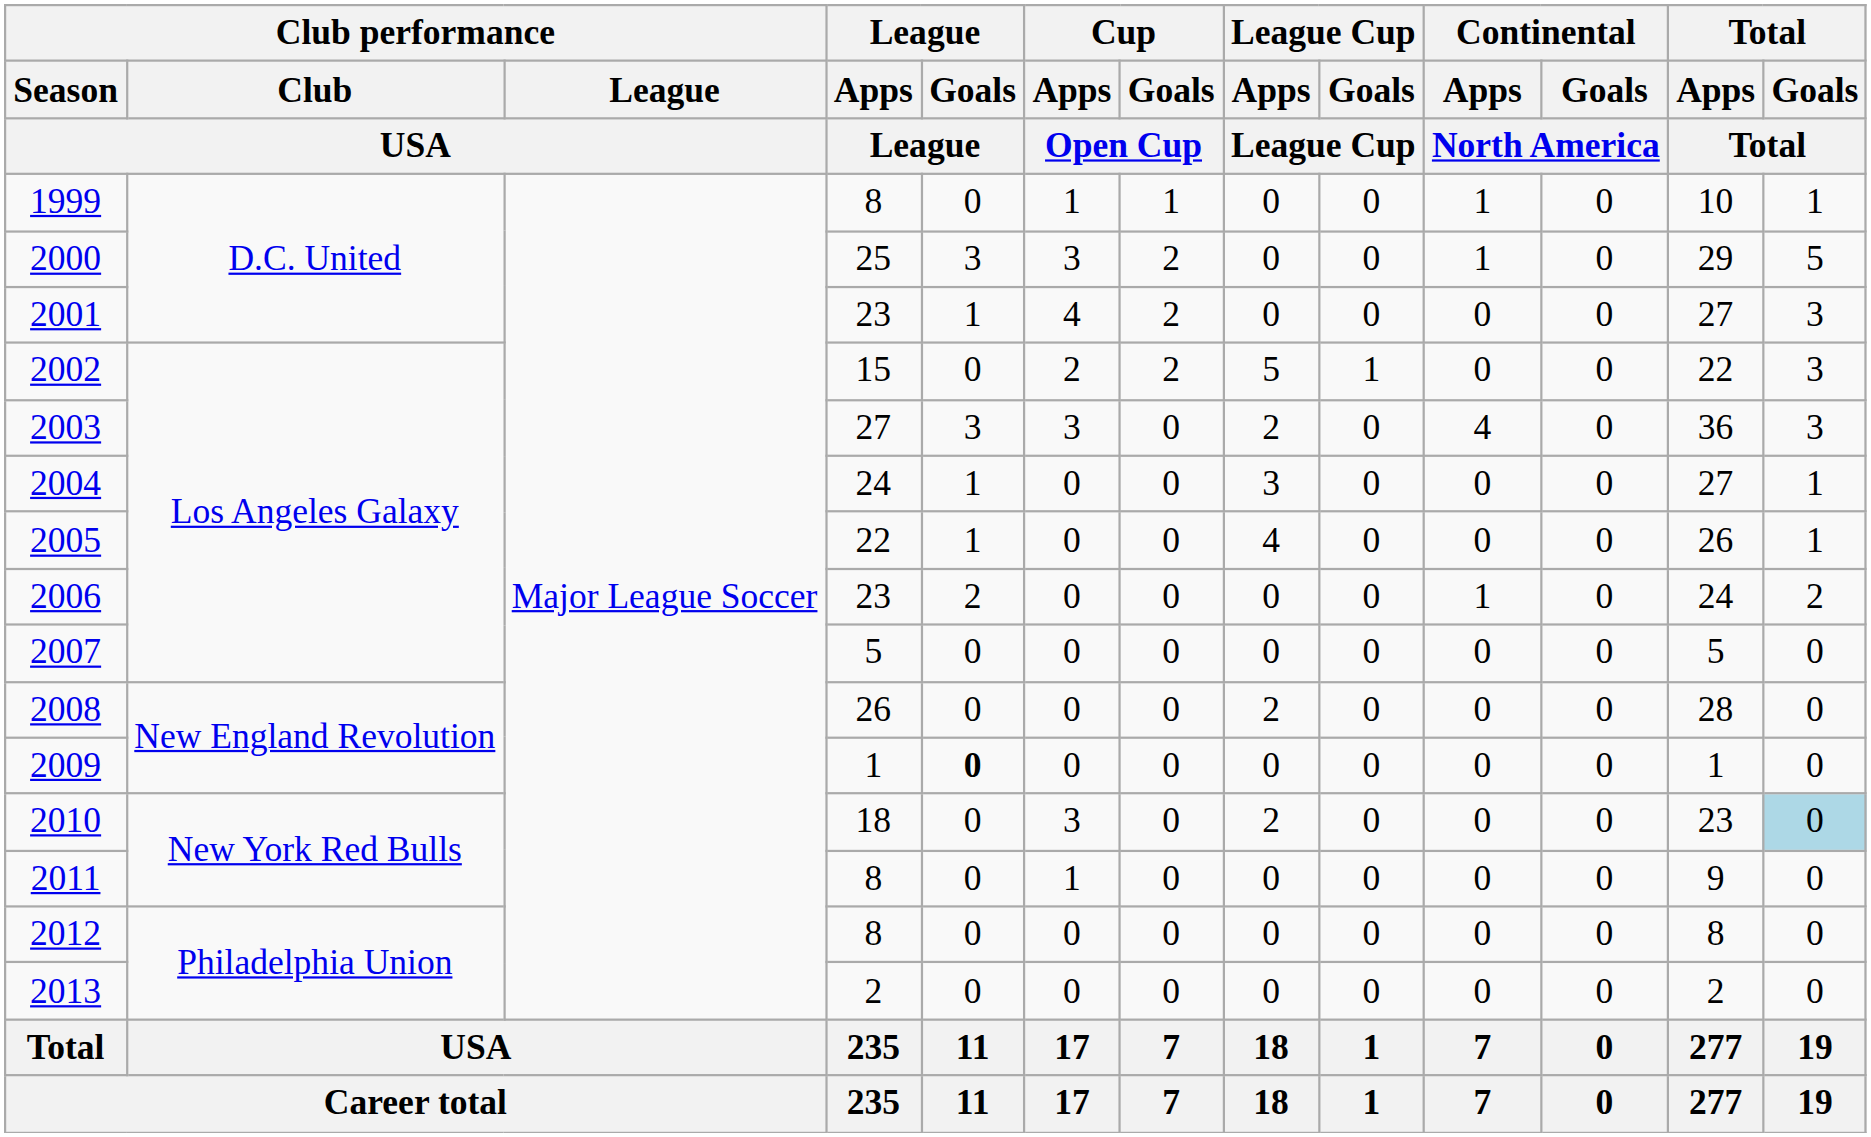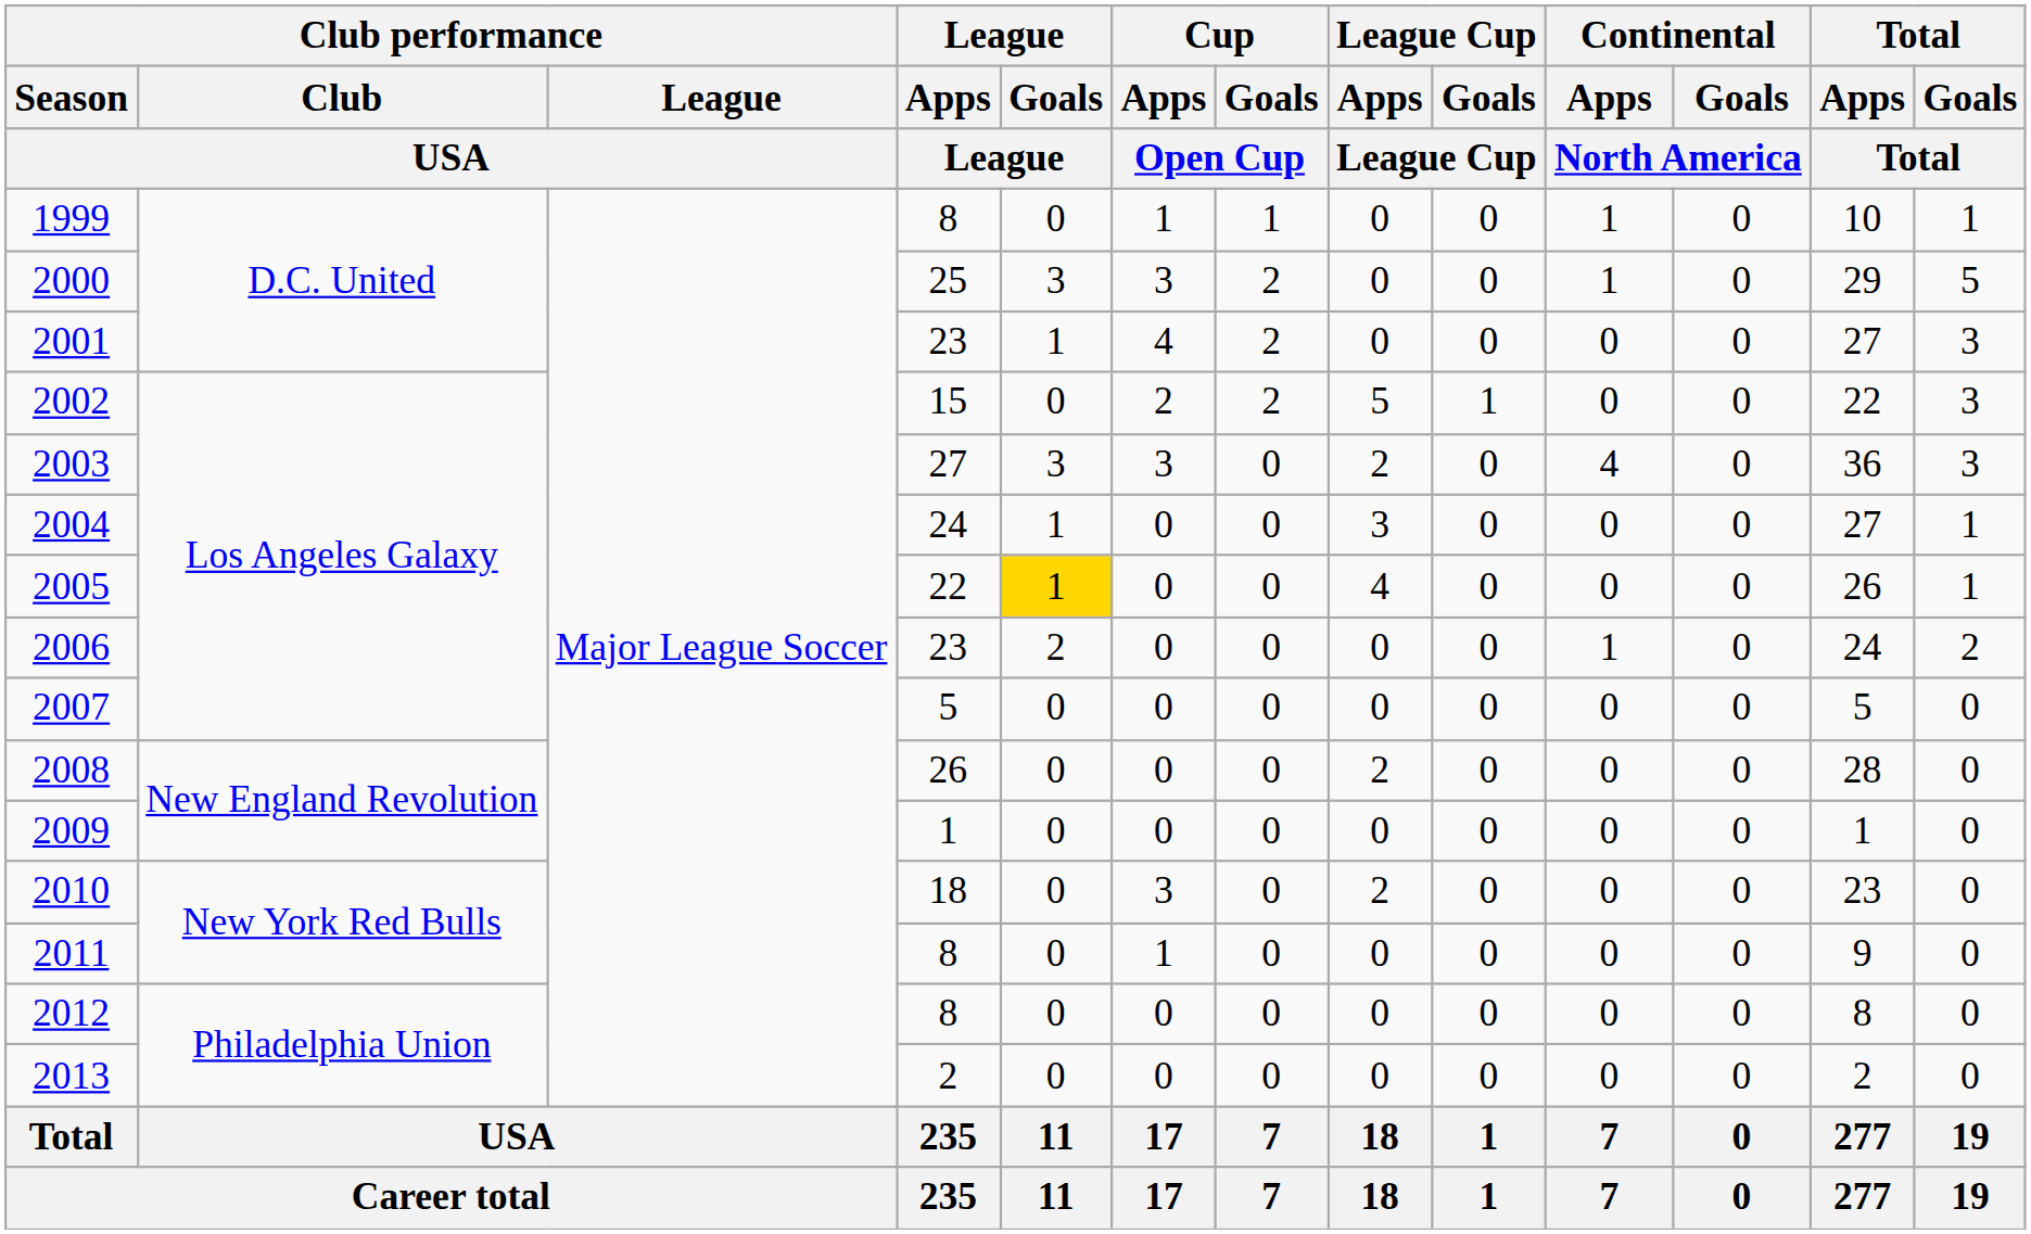2005 | League / Goals / League: no background -> gold background
2009 | League / Goals / League: bold -> normal
2010 | Total / Goals / Total: lightblue background -> no background
